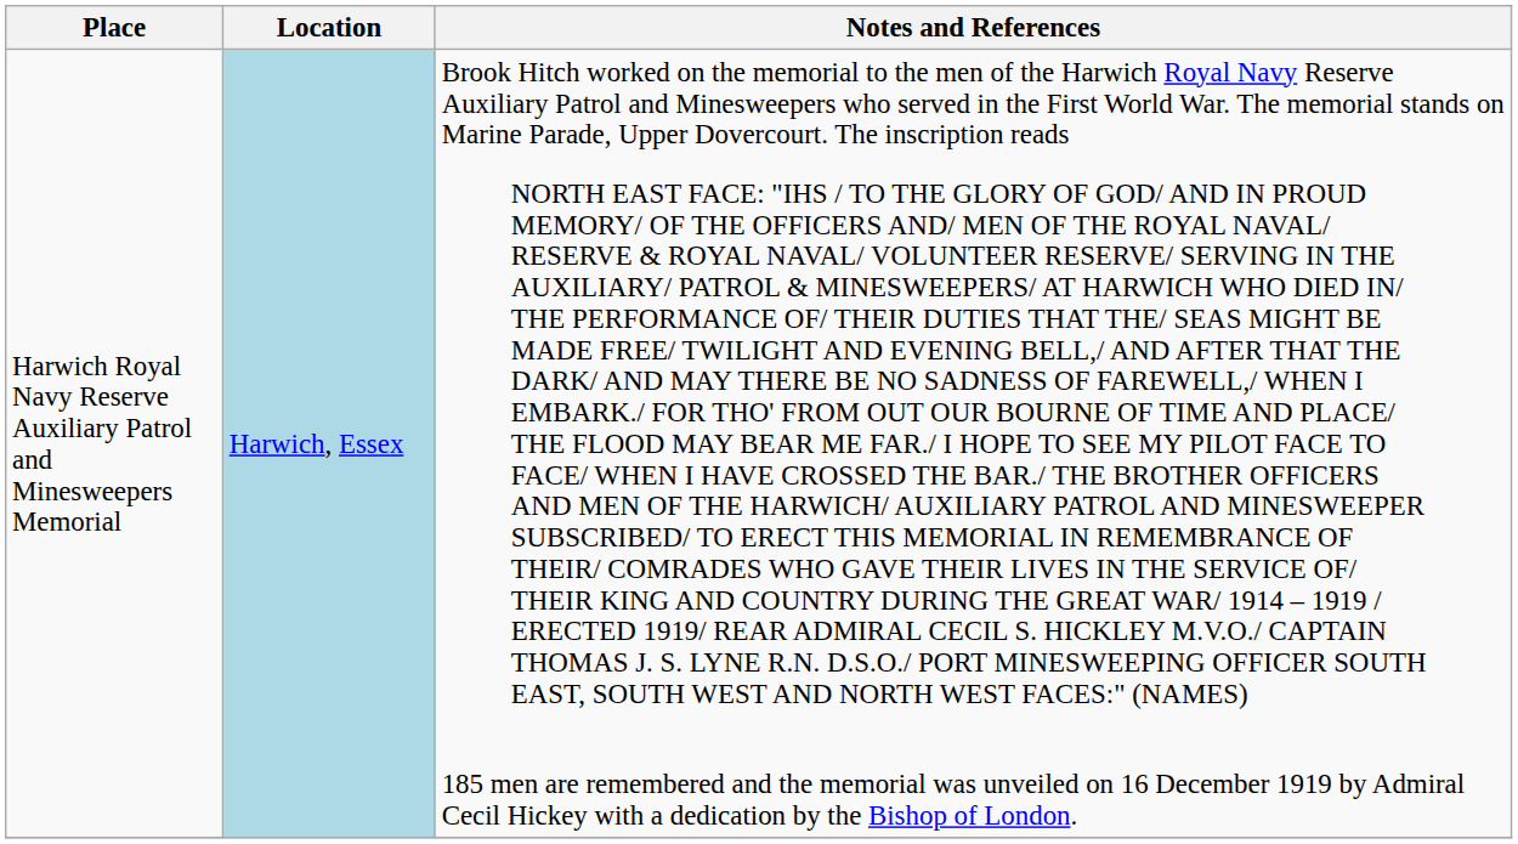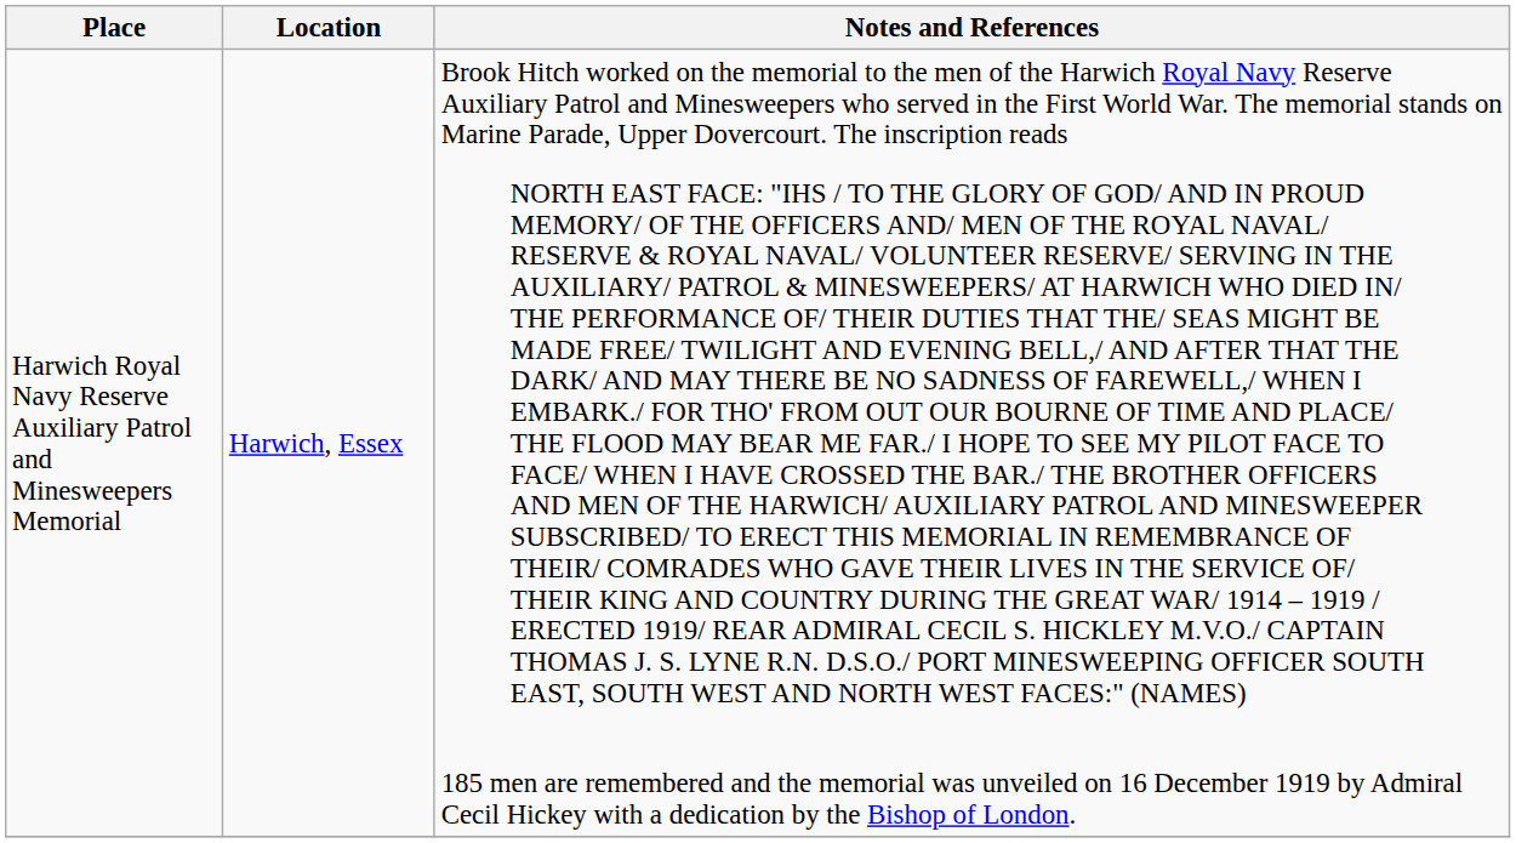row 2 | Location: lightblue background -> no background
